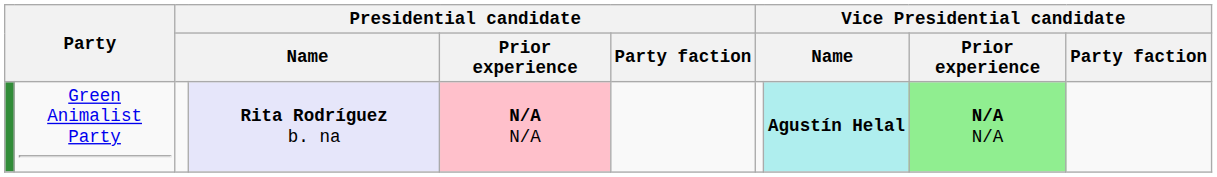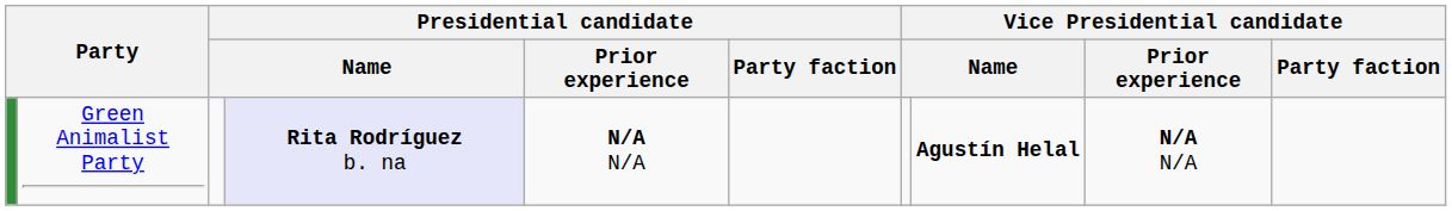Green Animalist Party | Presidential candidate / Prior experience: pink background -> no background
Green Animalist Party | column 8: paleturquoise background -> no background
Green Animalist Party | Vice Presidential candidate / Prior experience: lightgreen background -> no background
